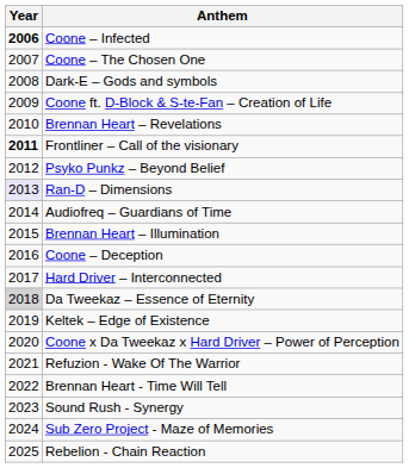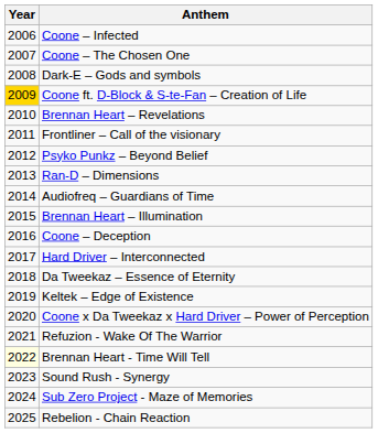Coone – Infected | Year: bold -> normal
Coone ft. D-Block & S-te-Fan – Creation of Life | Year: no background -> gold background
Frontliner – Call of the visionary | Year: bold -> normal
Ran-D – Dimensions | Year: lavender background -> no background
Da Tweekaz – Essence of Eternity | Year: lightgrey background -> no background
Brennan Heart - Time Will Tell | Year: no background -> lightyellow background
